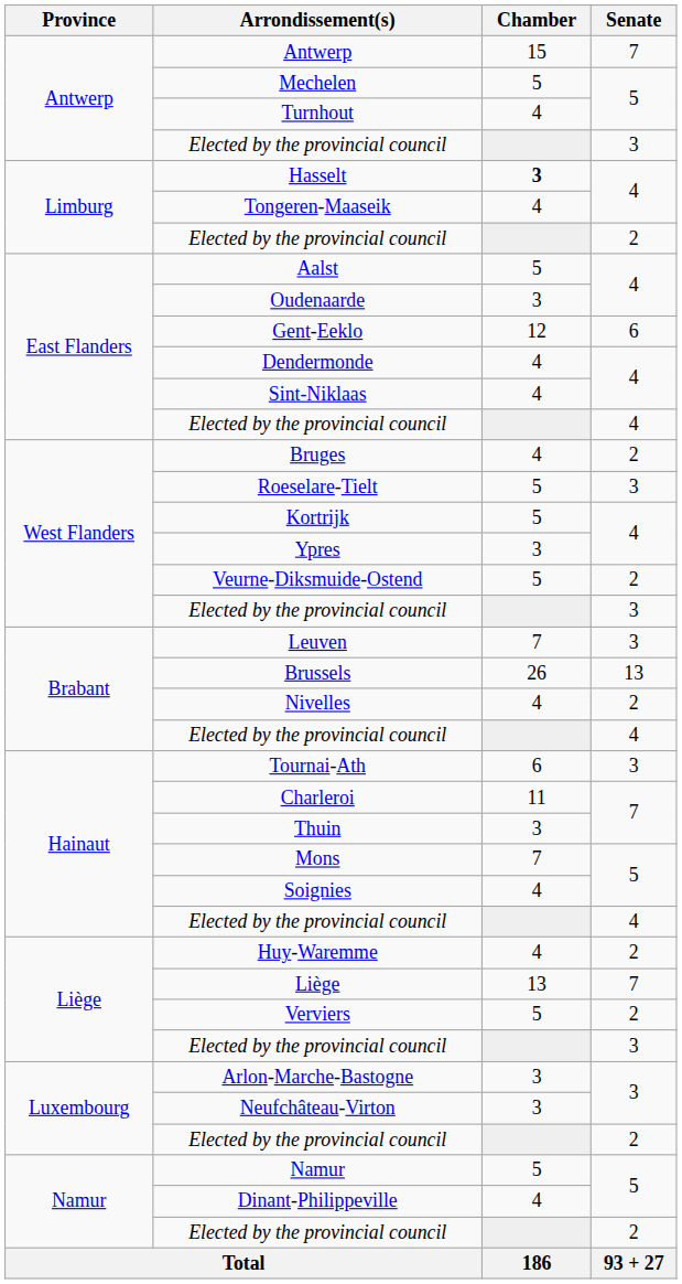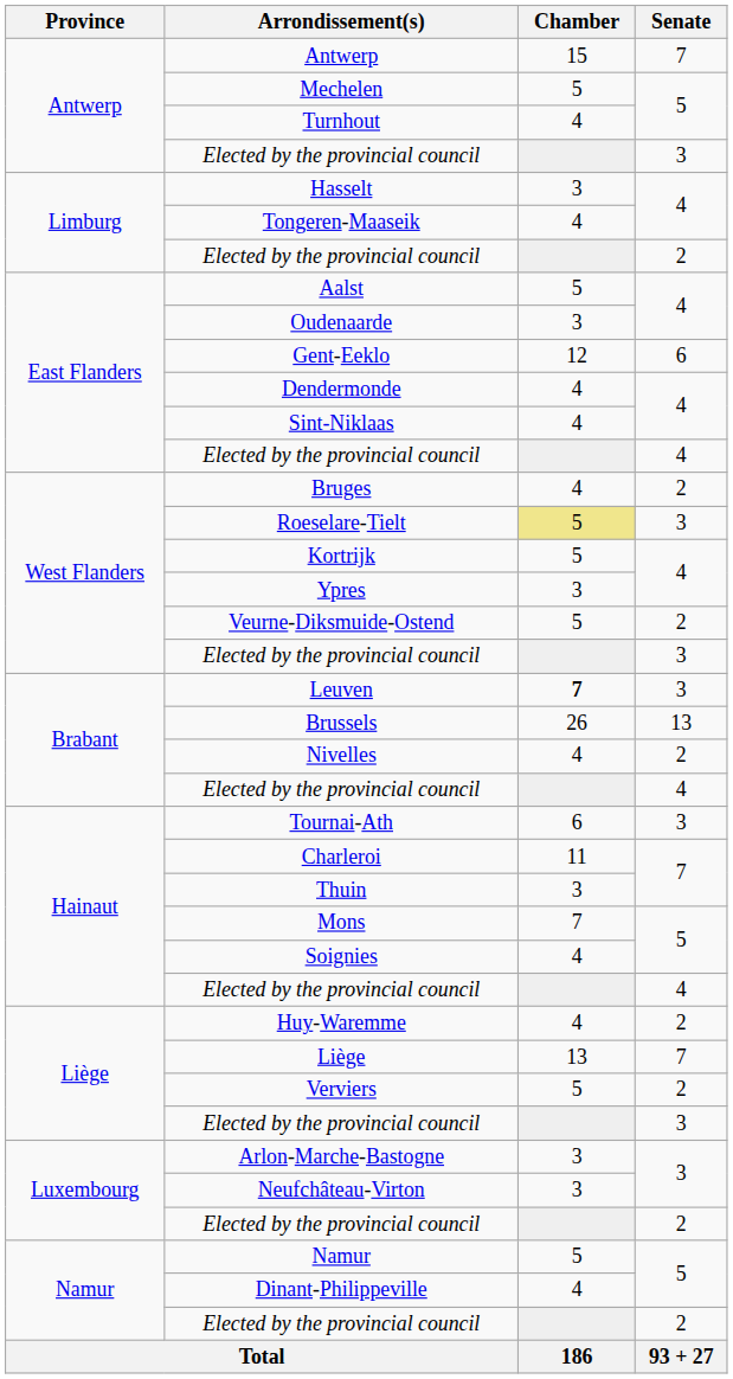Hasselt | Chamber: bold -> normal
Roeselare-Tielt | Chamber: no background -> khaki background
Leuven | Chamber: normal -> bold
